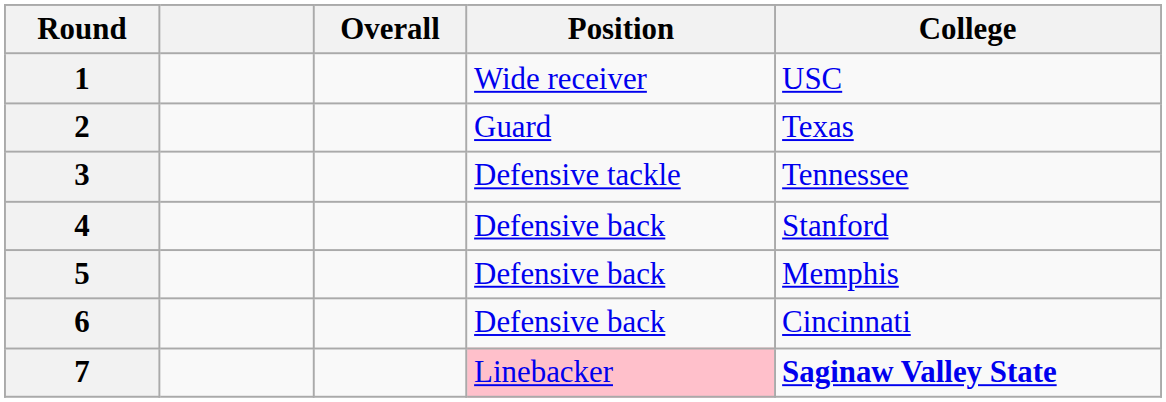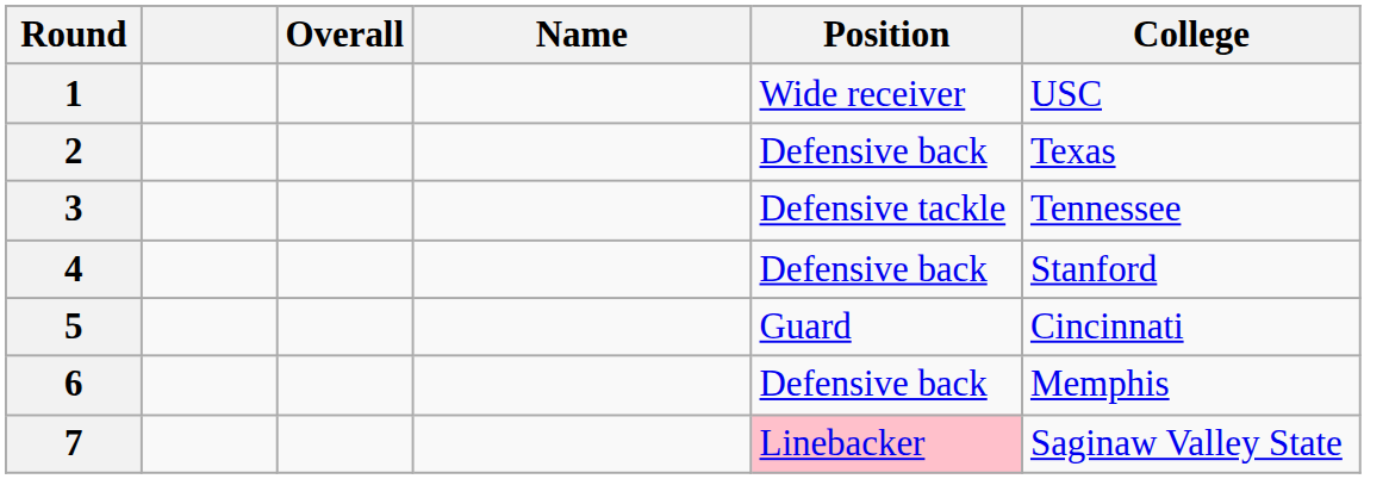+ column: Name
2 | Position: Guard -> Defensive back
5 | Position: Defensive back -> Guard
5 | College: Memphis -> Cincinnati
6 | College: Cincinnati -> Memphis
7 | College: bold -> normal
